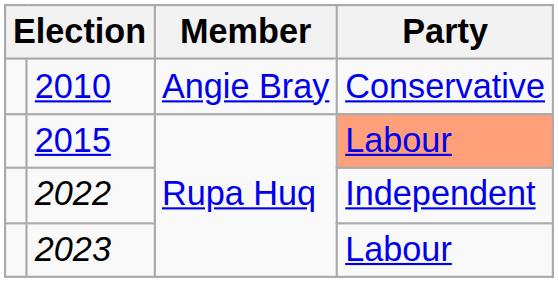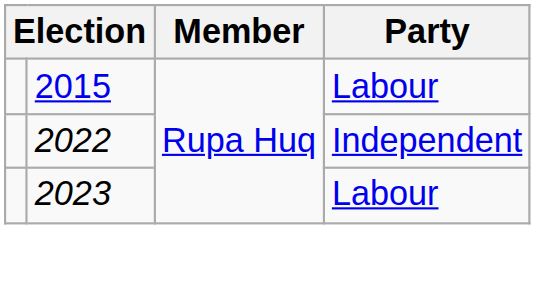- row: 2010 | Angie Bray | Conservative
2015 | Party: lightsalmon background -> no background
